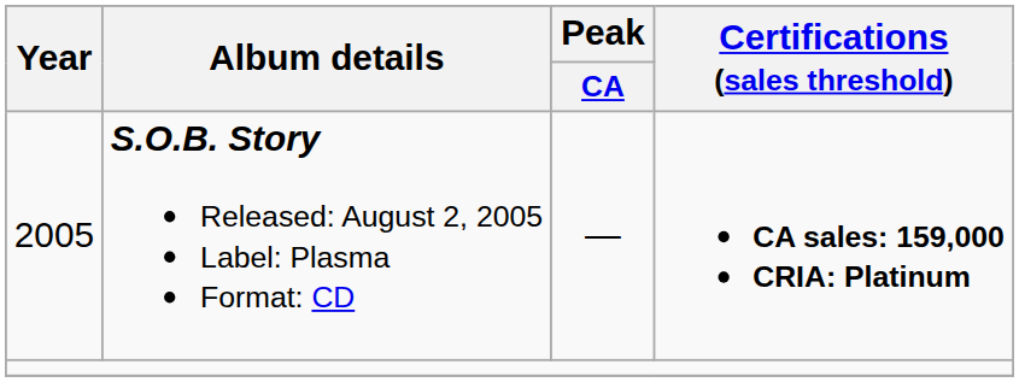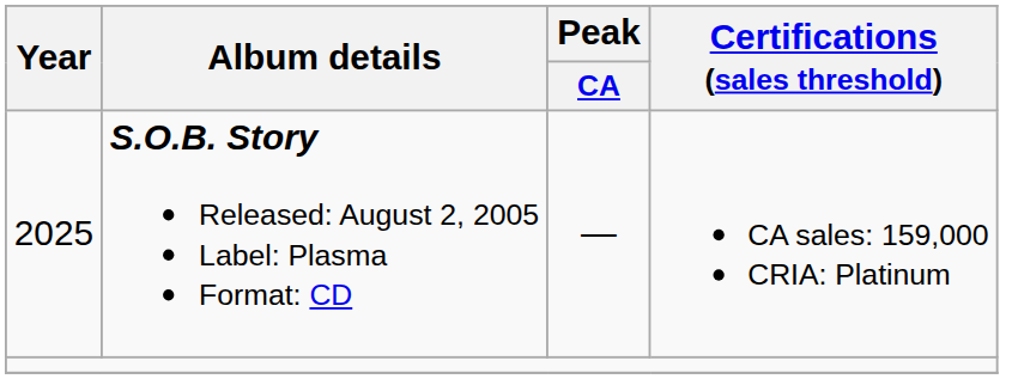row 3 | Year: 2005 -> 2025
row 3 | Certifications (sales threshold): bold -> normal
